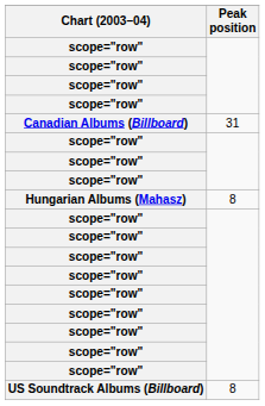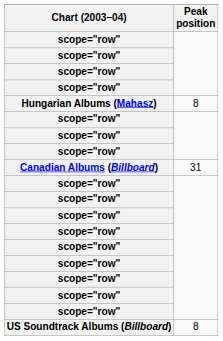rows swapped: Canadian Albums (Billboard) <-> Hungarian Albums (Mahasz)
